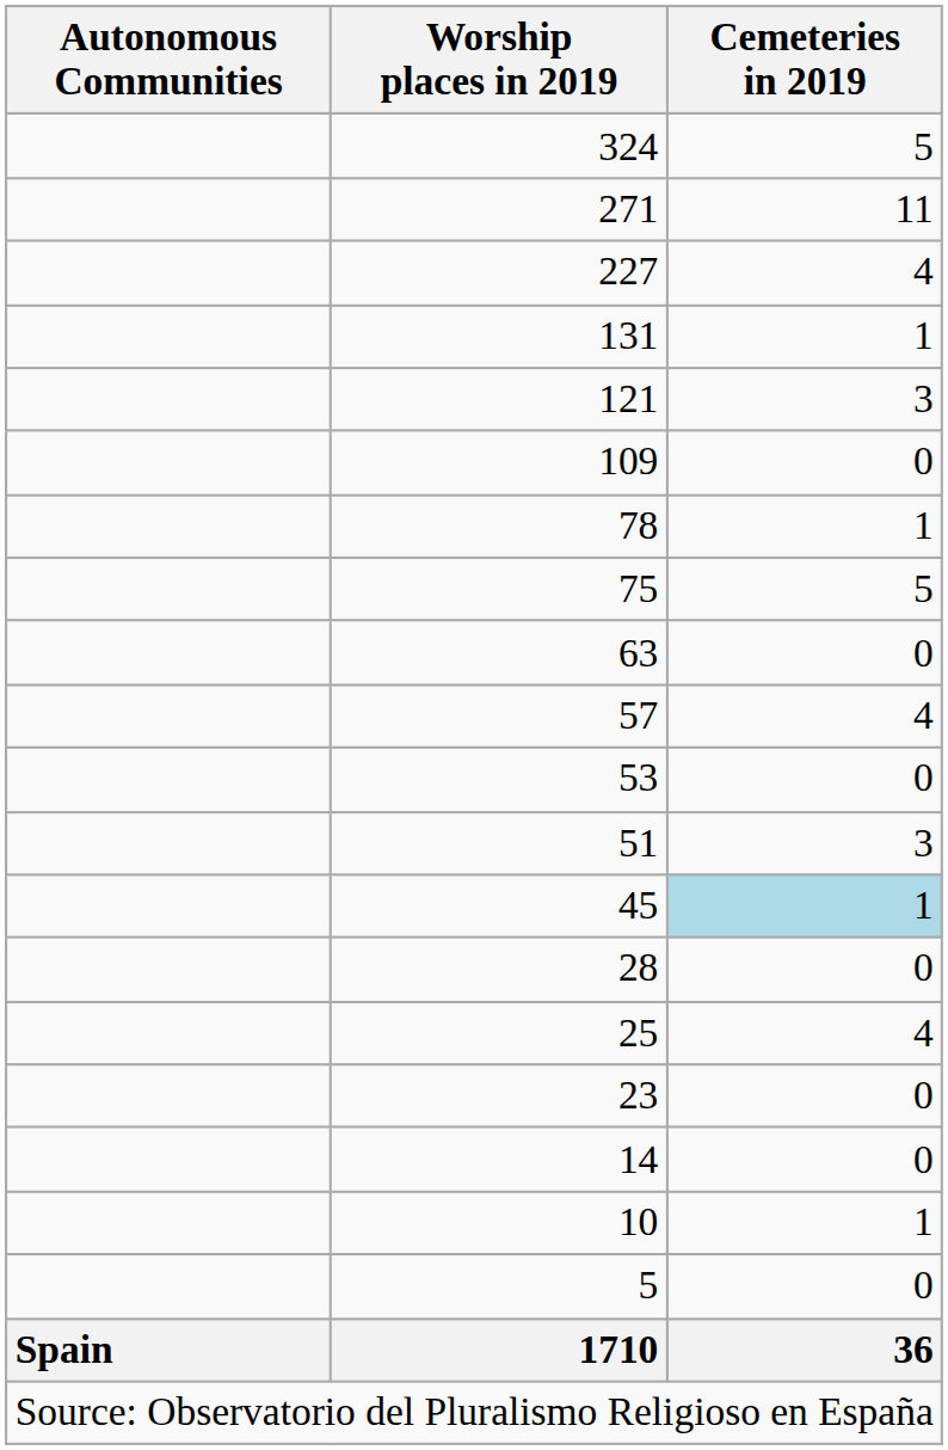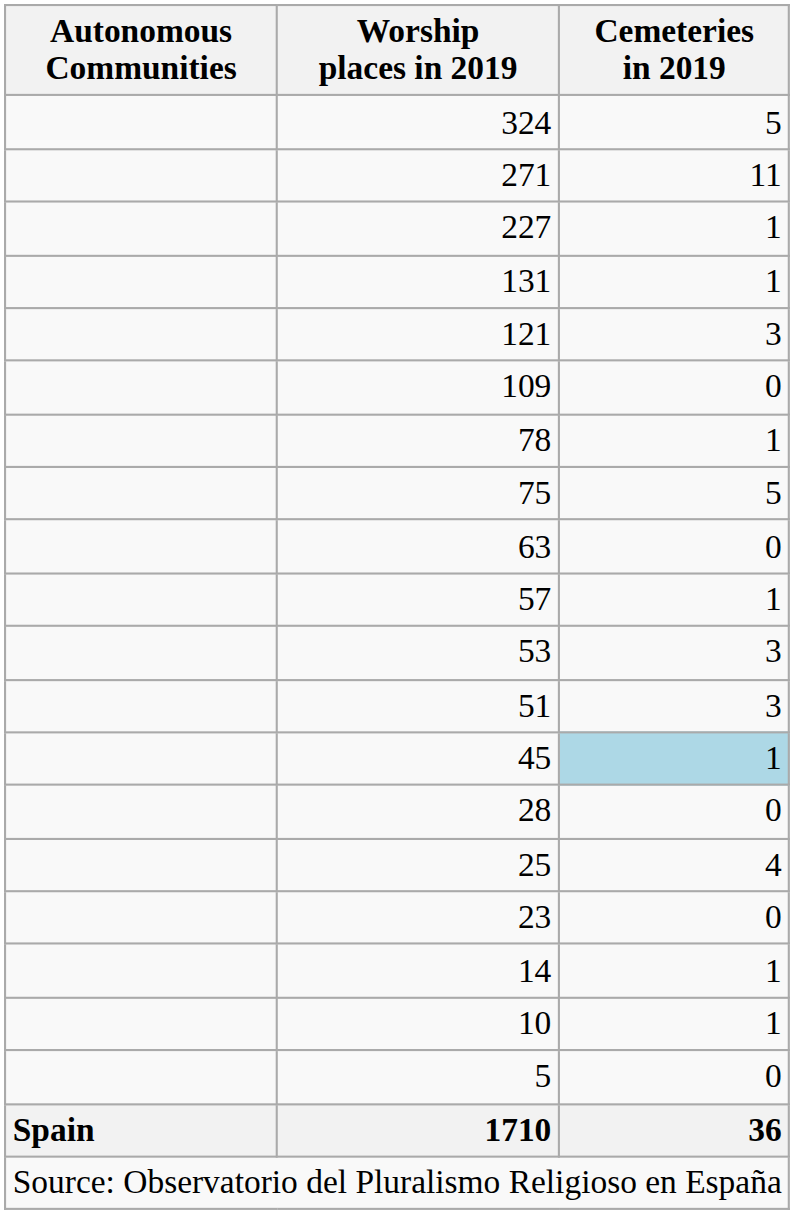227 | Cemeteries in 2019: 4 -> 1
57 | Cemeteries in 2019: 4 -> 1
53 | Cemeteries in 2019: 0 -> 3
14 | Cemeteries in 2019: 0 -> 1
